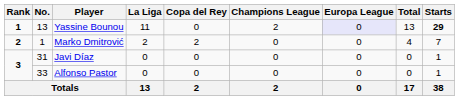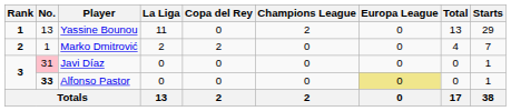Yassine Bounou | Europa League: lavender background -> no background
Yassine Bounou | Starts: bold -> normal
Javi Díaz | No.: no background -> pink background
Alfonso Pastor | No.: normal -> bold
Alfonso Pastor | Europa League: no background -> khaki background
